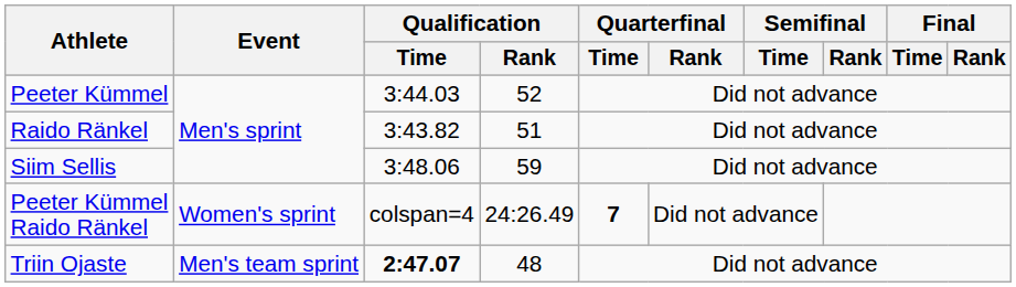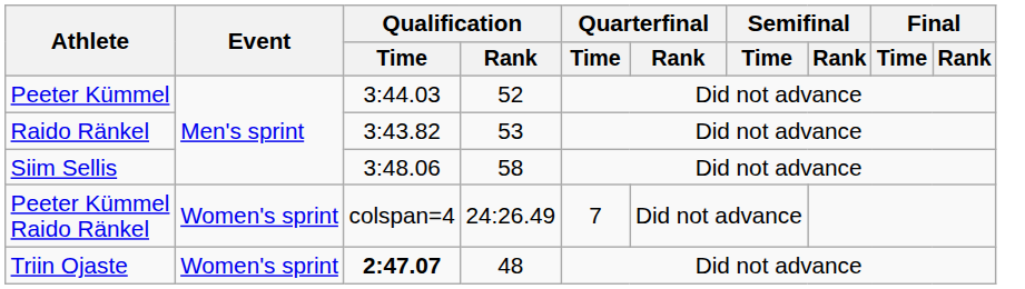Raido Ränkel | Qualification / Rank: 51 -> 53
Siim Sellis | Qualification / Rank: 59 -> 58
Peeter Kümmel Raido Ränkel | Quarterfinal / Time: bold -> normal
Triin Ojaste | Event: Men's team sprint -> Women's sprint
